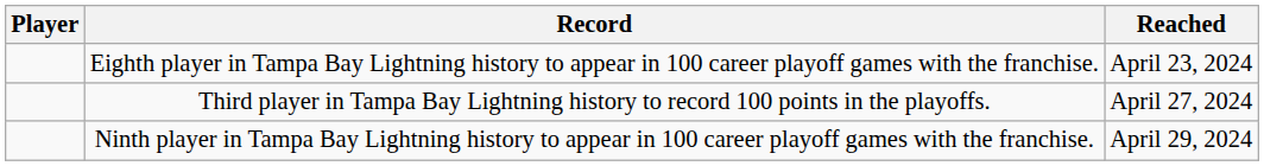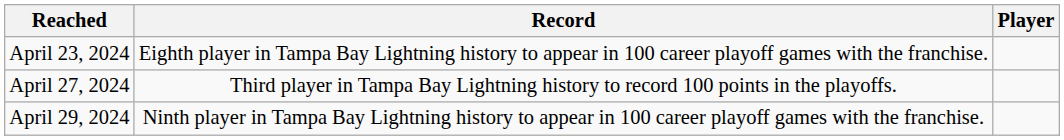columns swapped: Player <-> Reached
